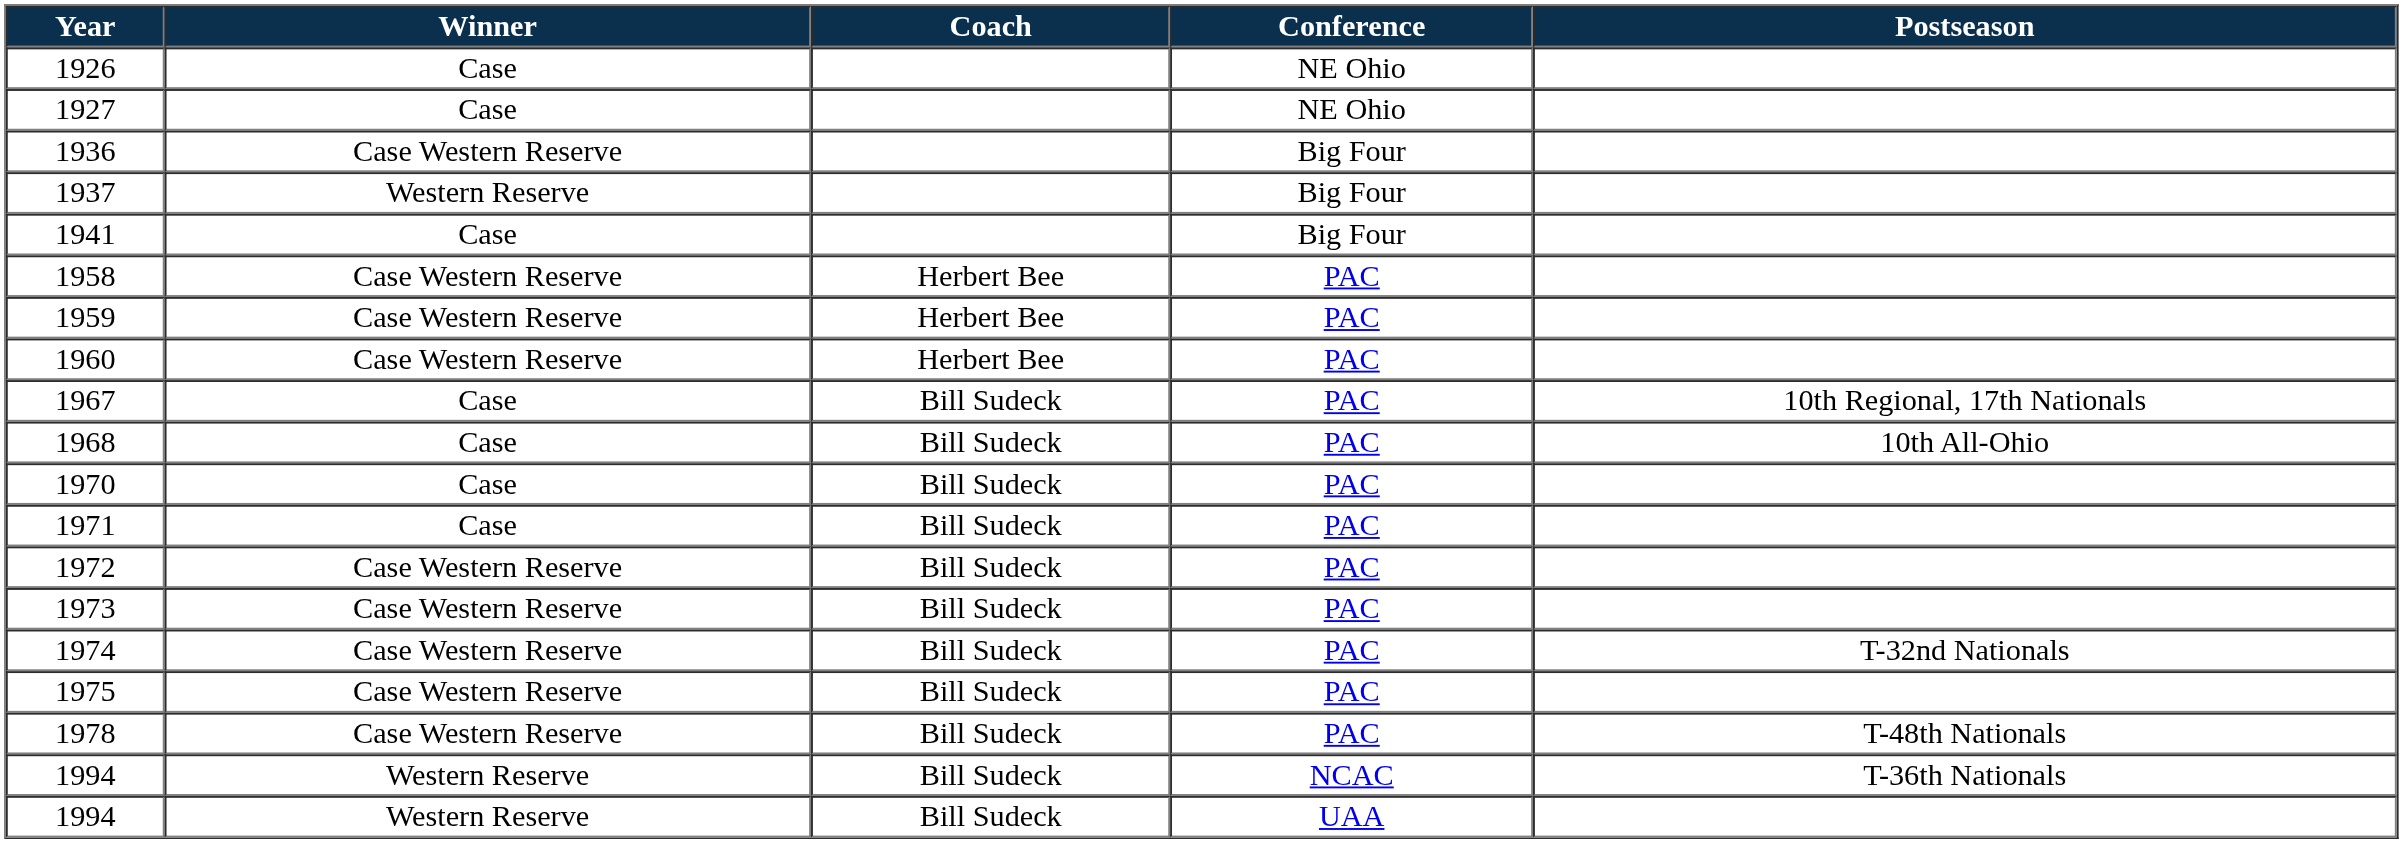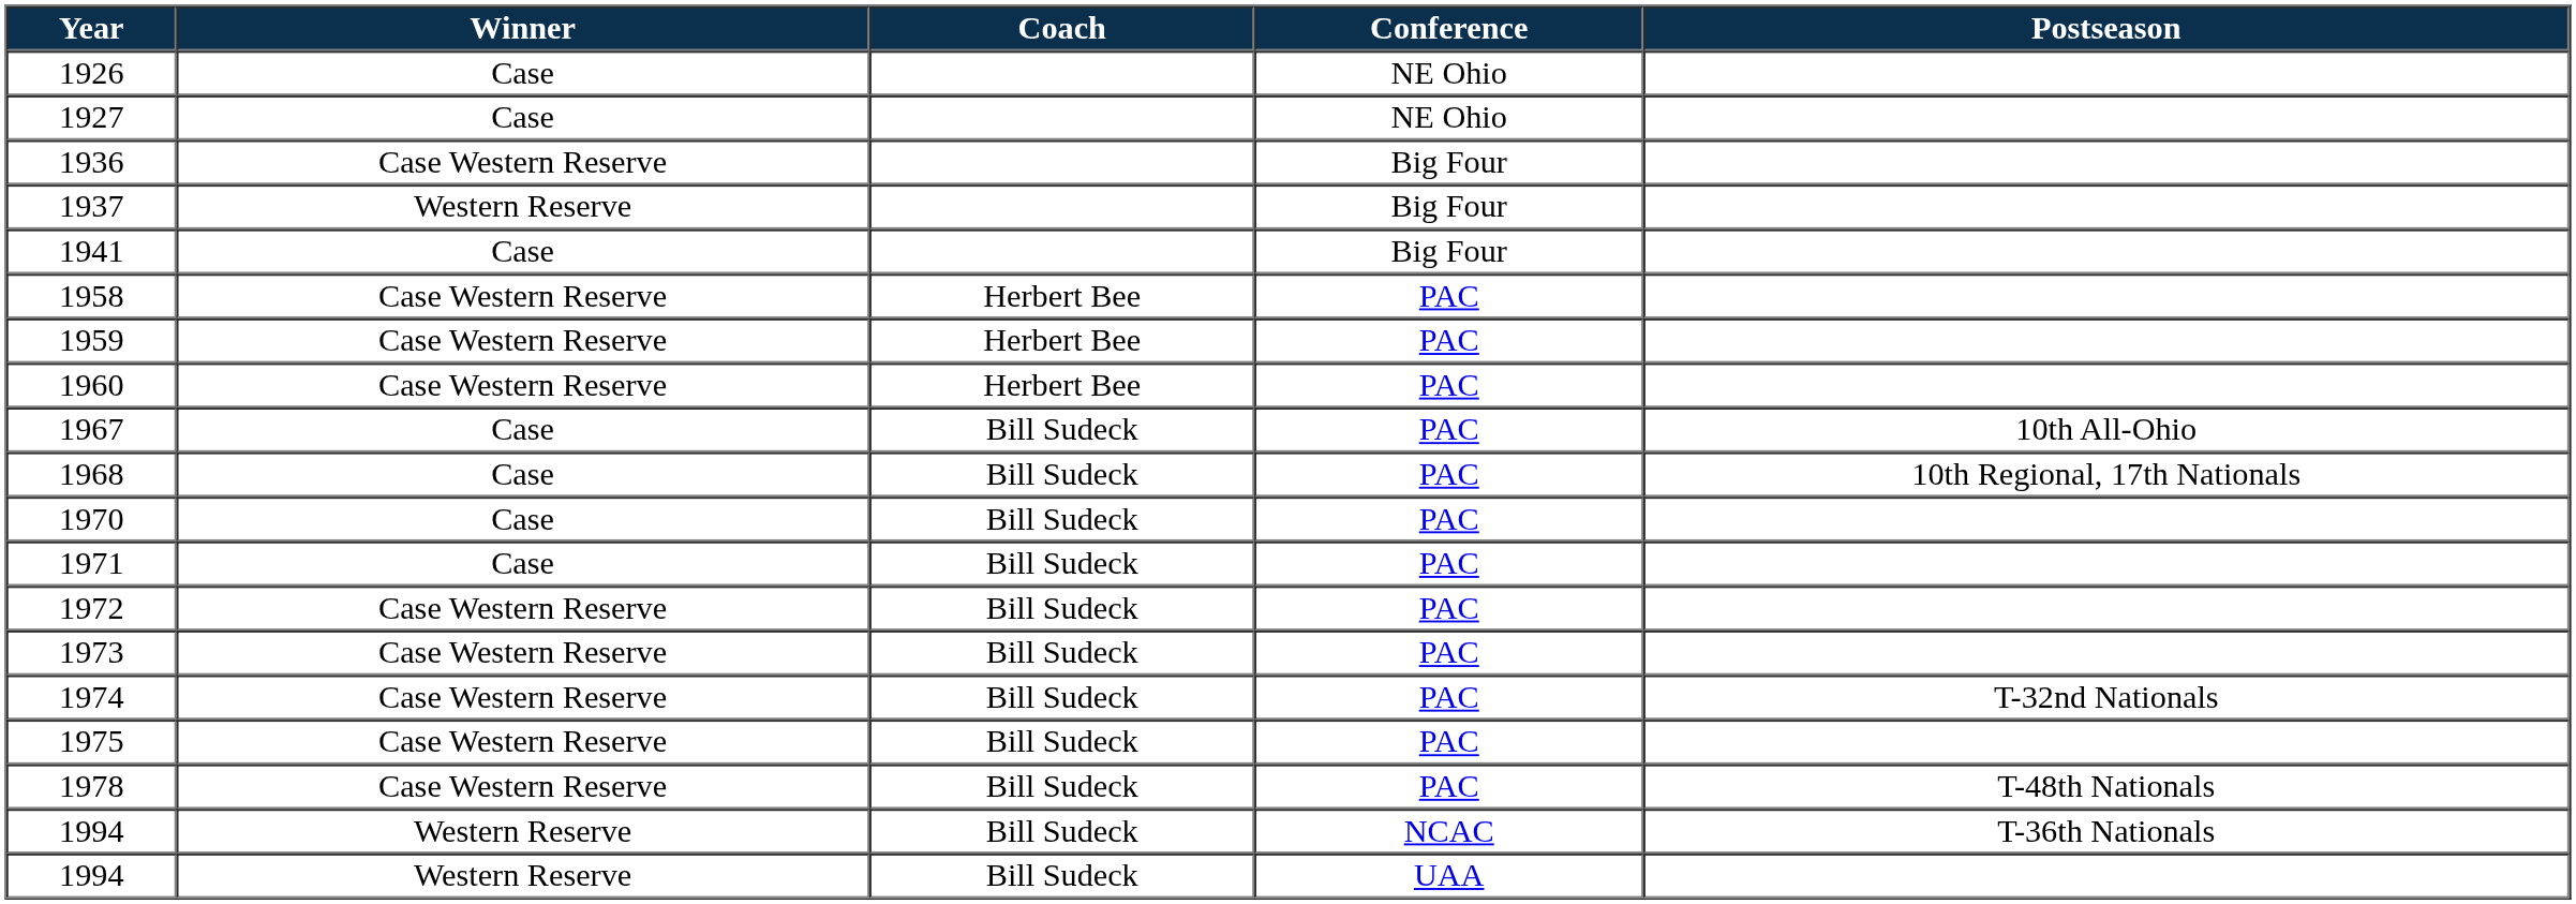1967 | Postseason: 10th Regional, 17th Nationals -> 10th All-Ohio
1968 | Postseason: 10th All-Ohio -> 10th Regional, 17th Nationals
